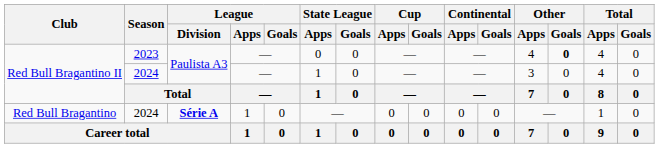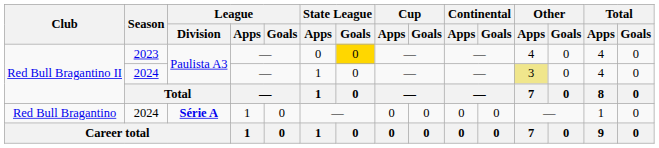Red Bull Bragantino II / 2023 | State League / Goals: no background -> gold background
Red Bull Bragantino II / 2023 | Other / Goals: bold -> normal
Red Bull Bragantino II / 2024 | Other / Apps: no background -> khaki background
